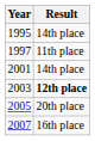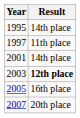2005 | Result: 20th place -> 16th place
2007 | Result: 16th place -> 20th place
